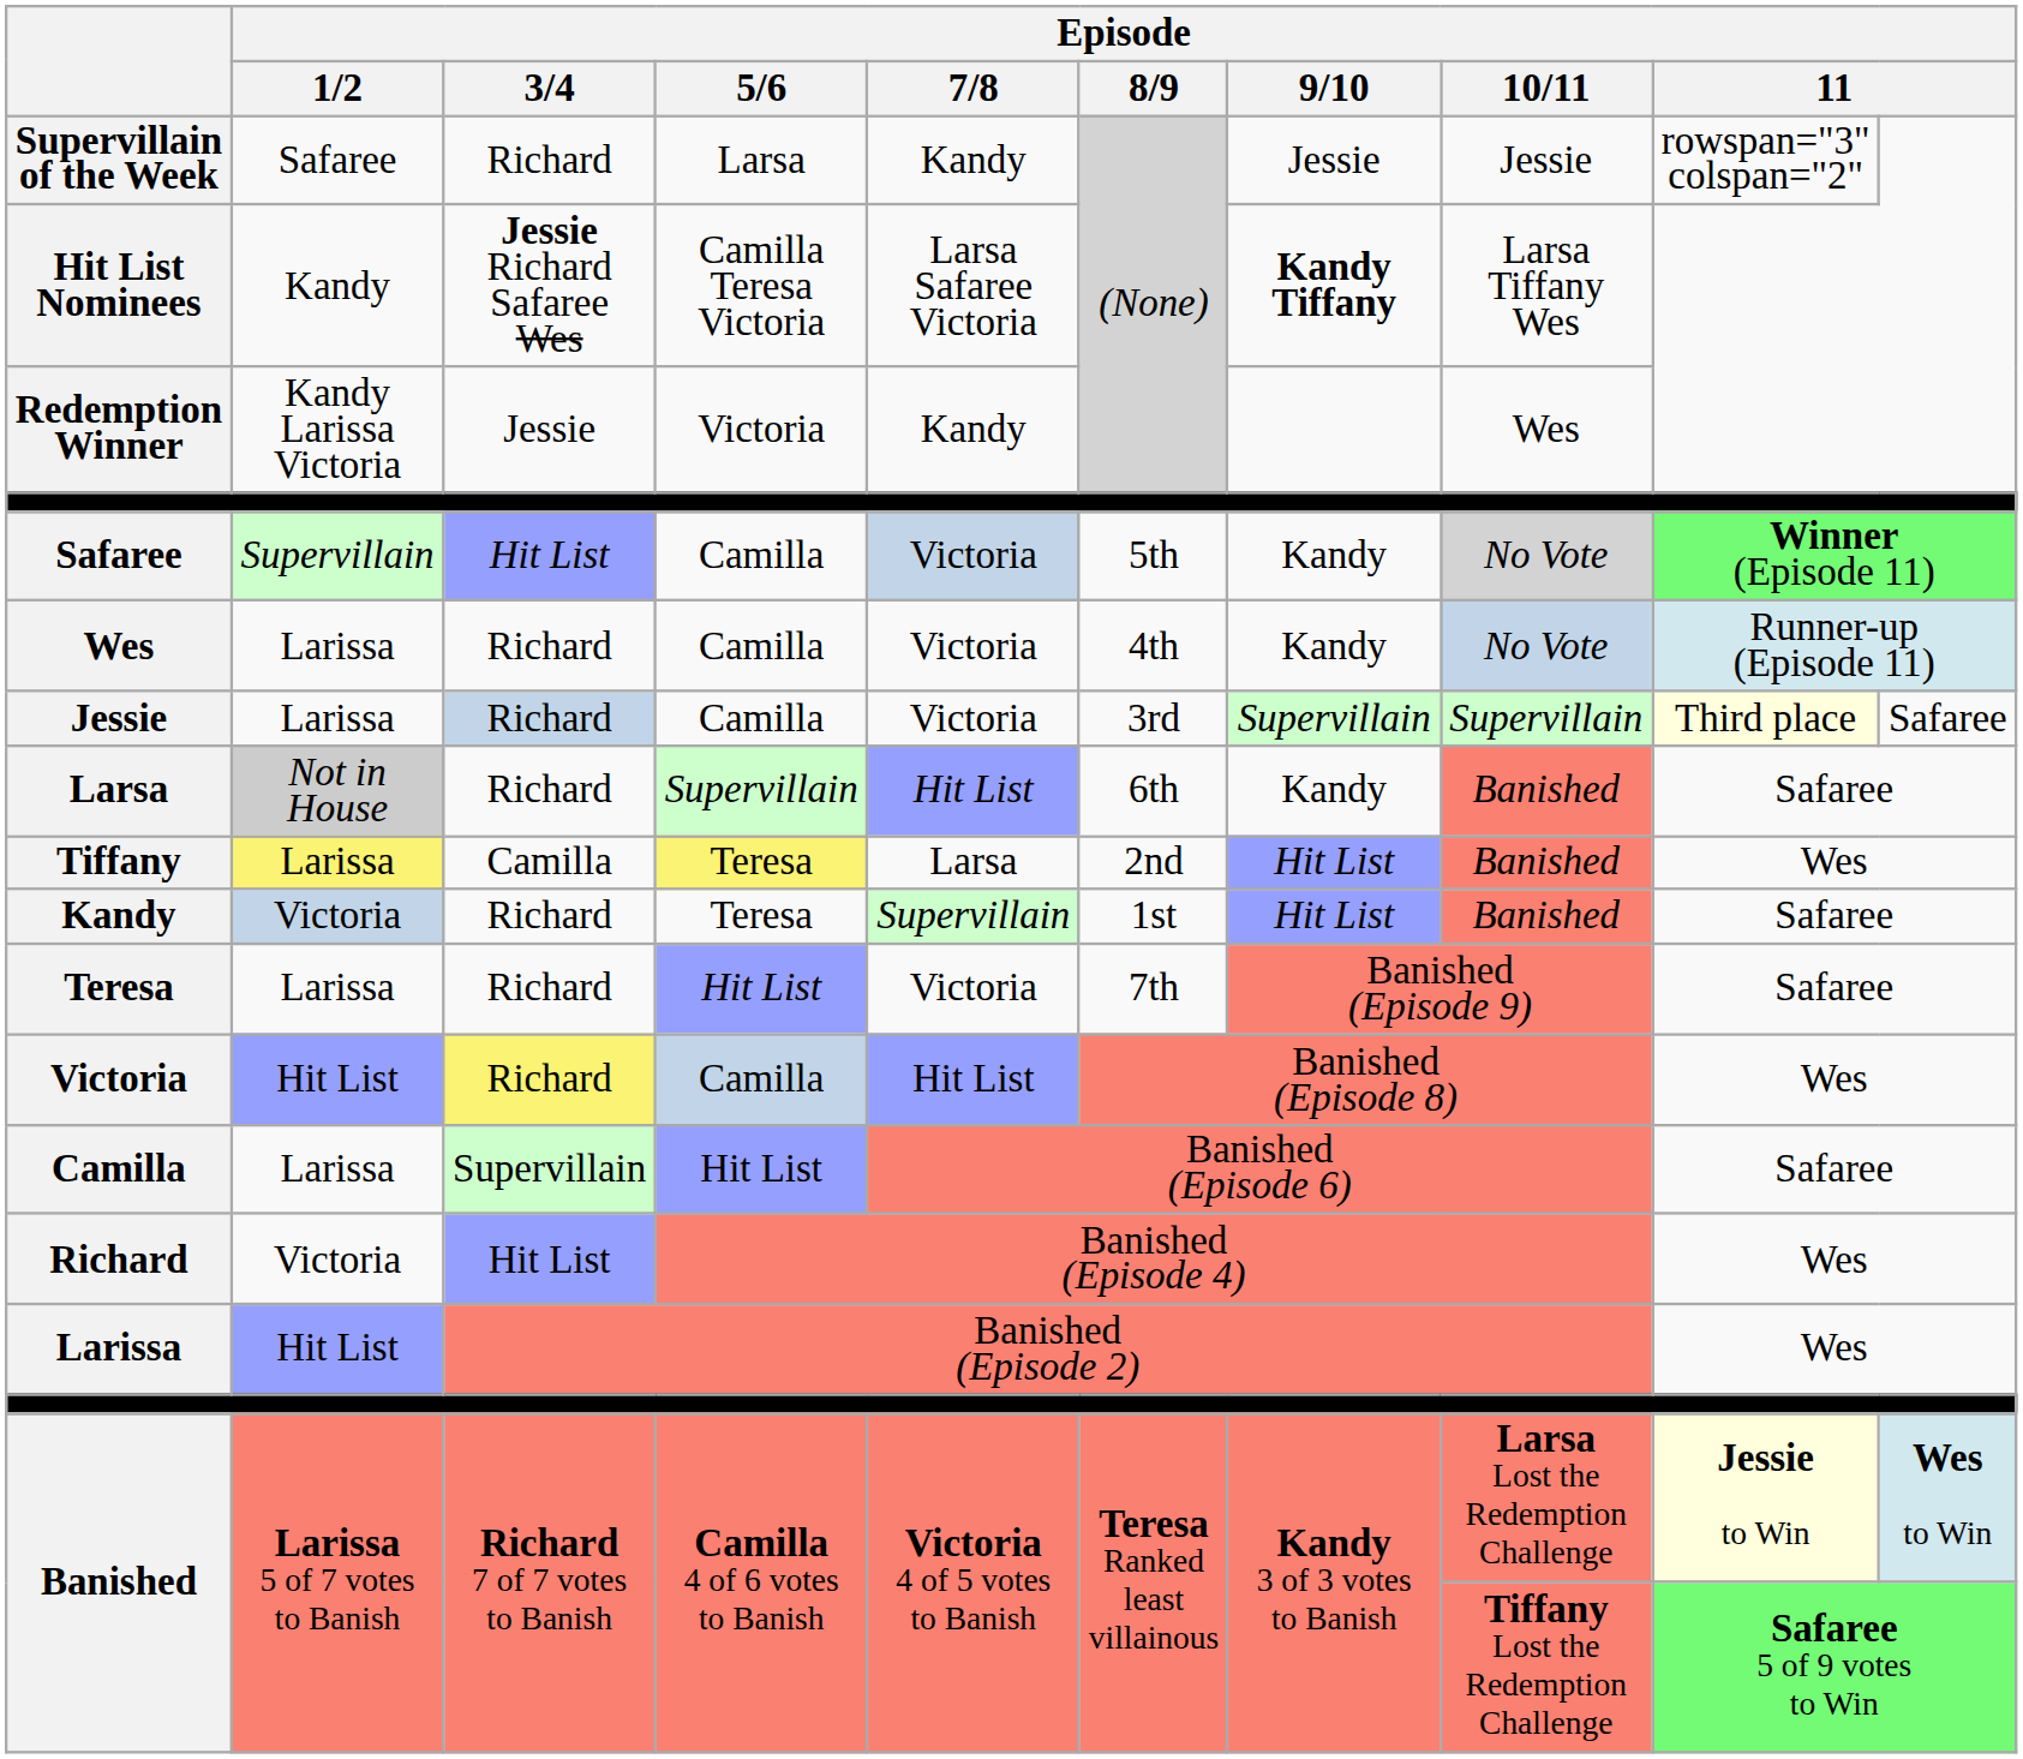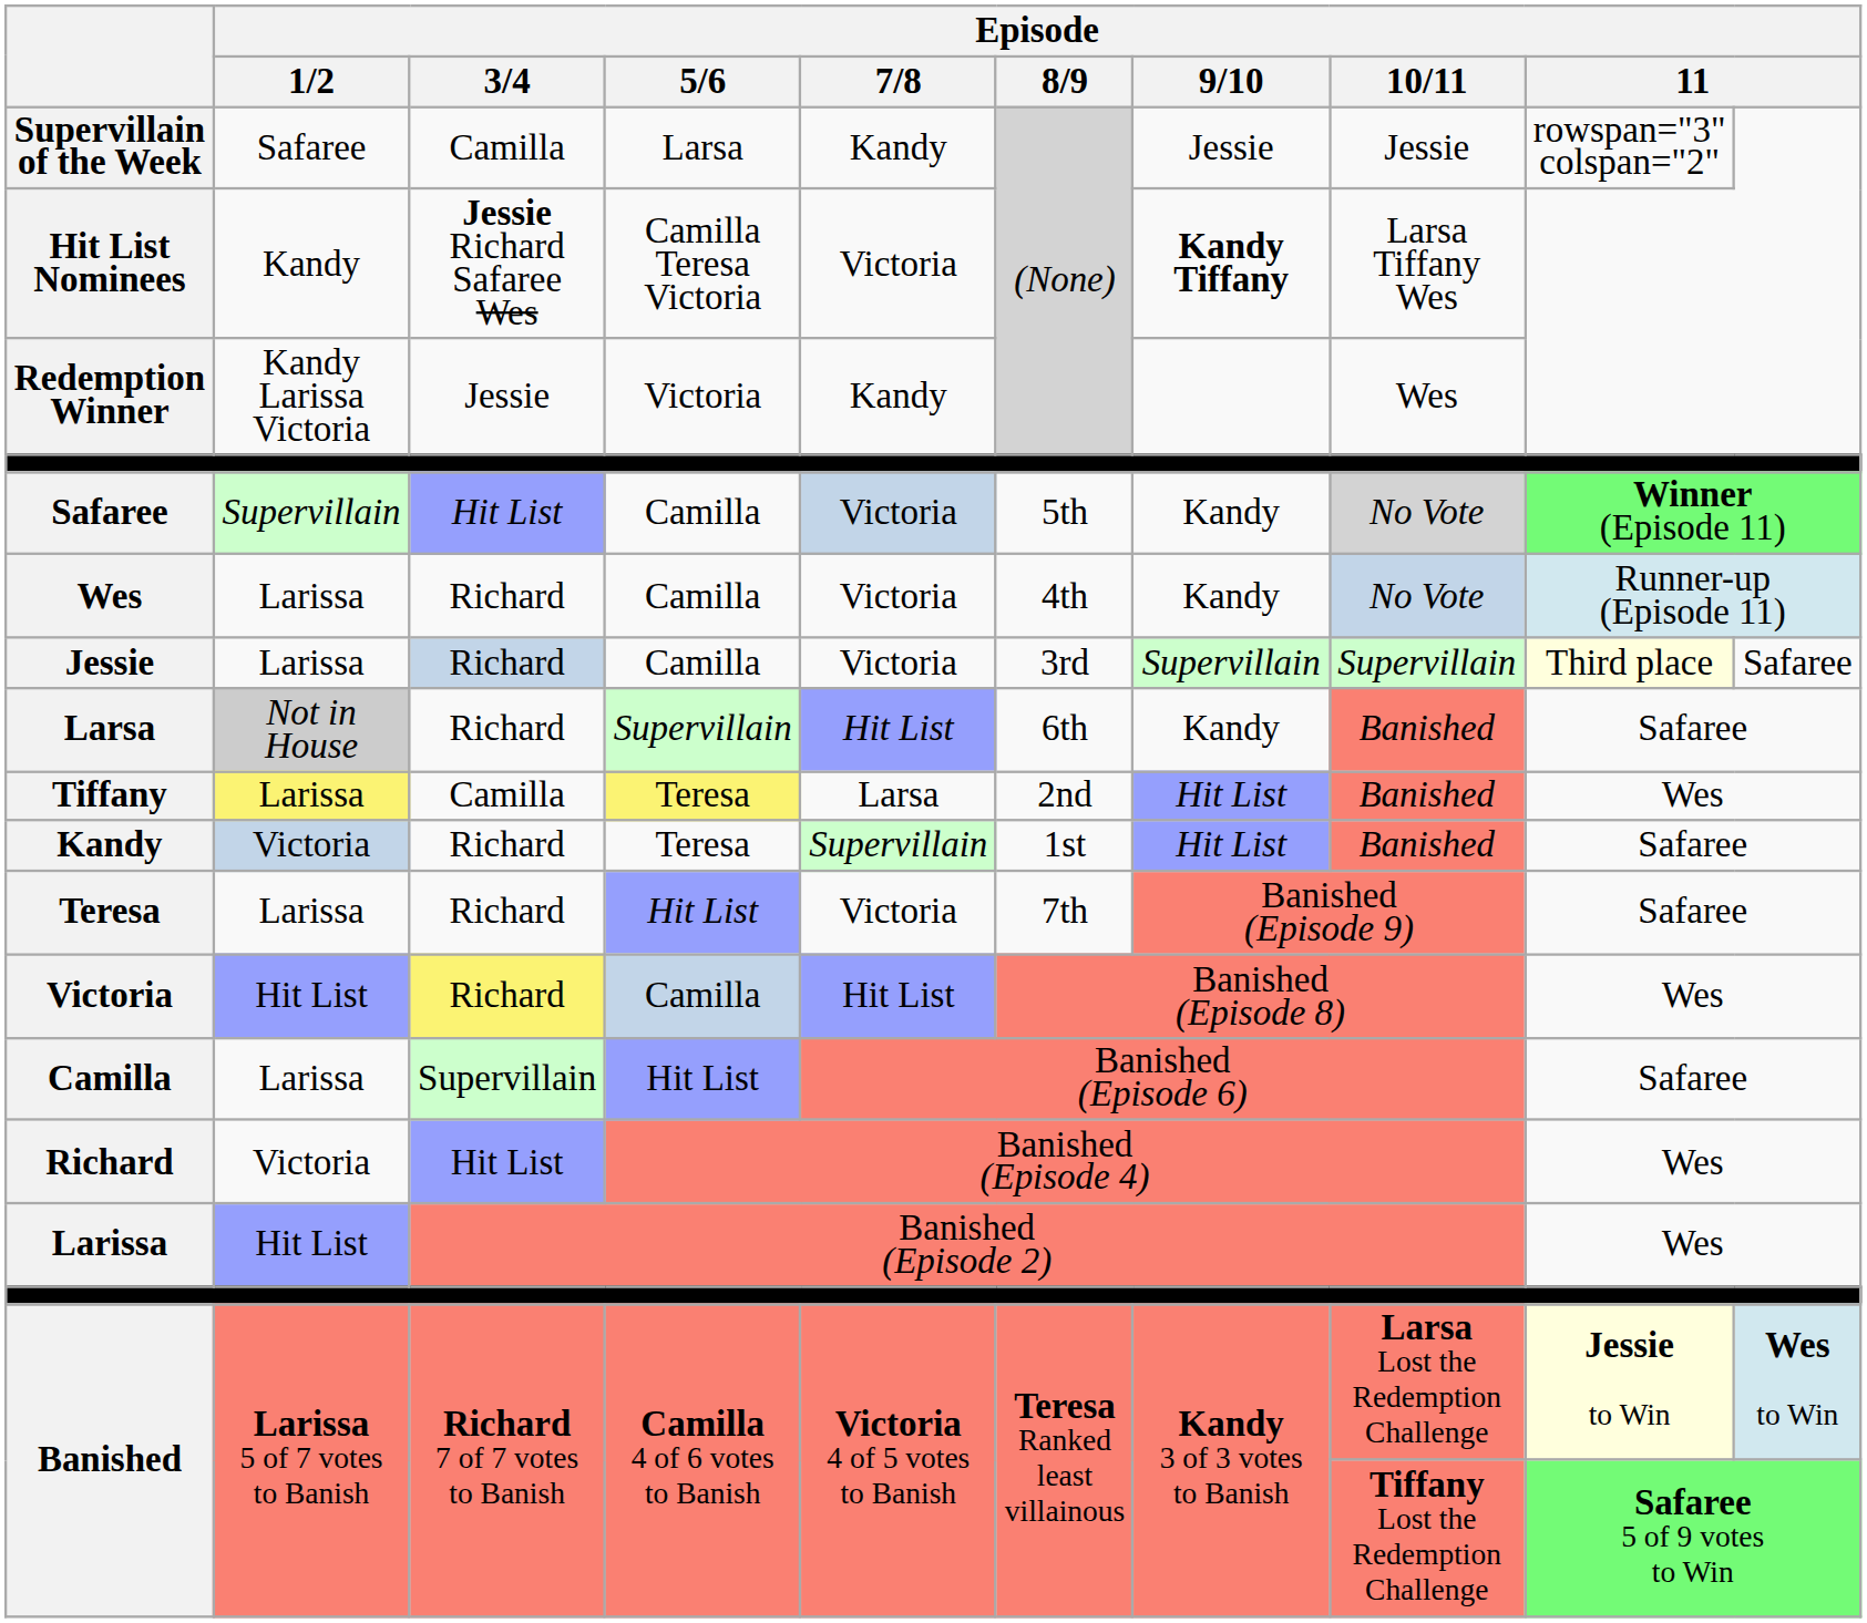Supervillain of the Week | Episode / 3/4: Richard -> Camilla
Hit List Nominees | Episode / 7/8: Larsa Safaree Victoria -> Victoria
